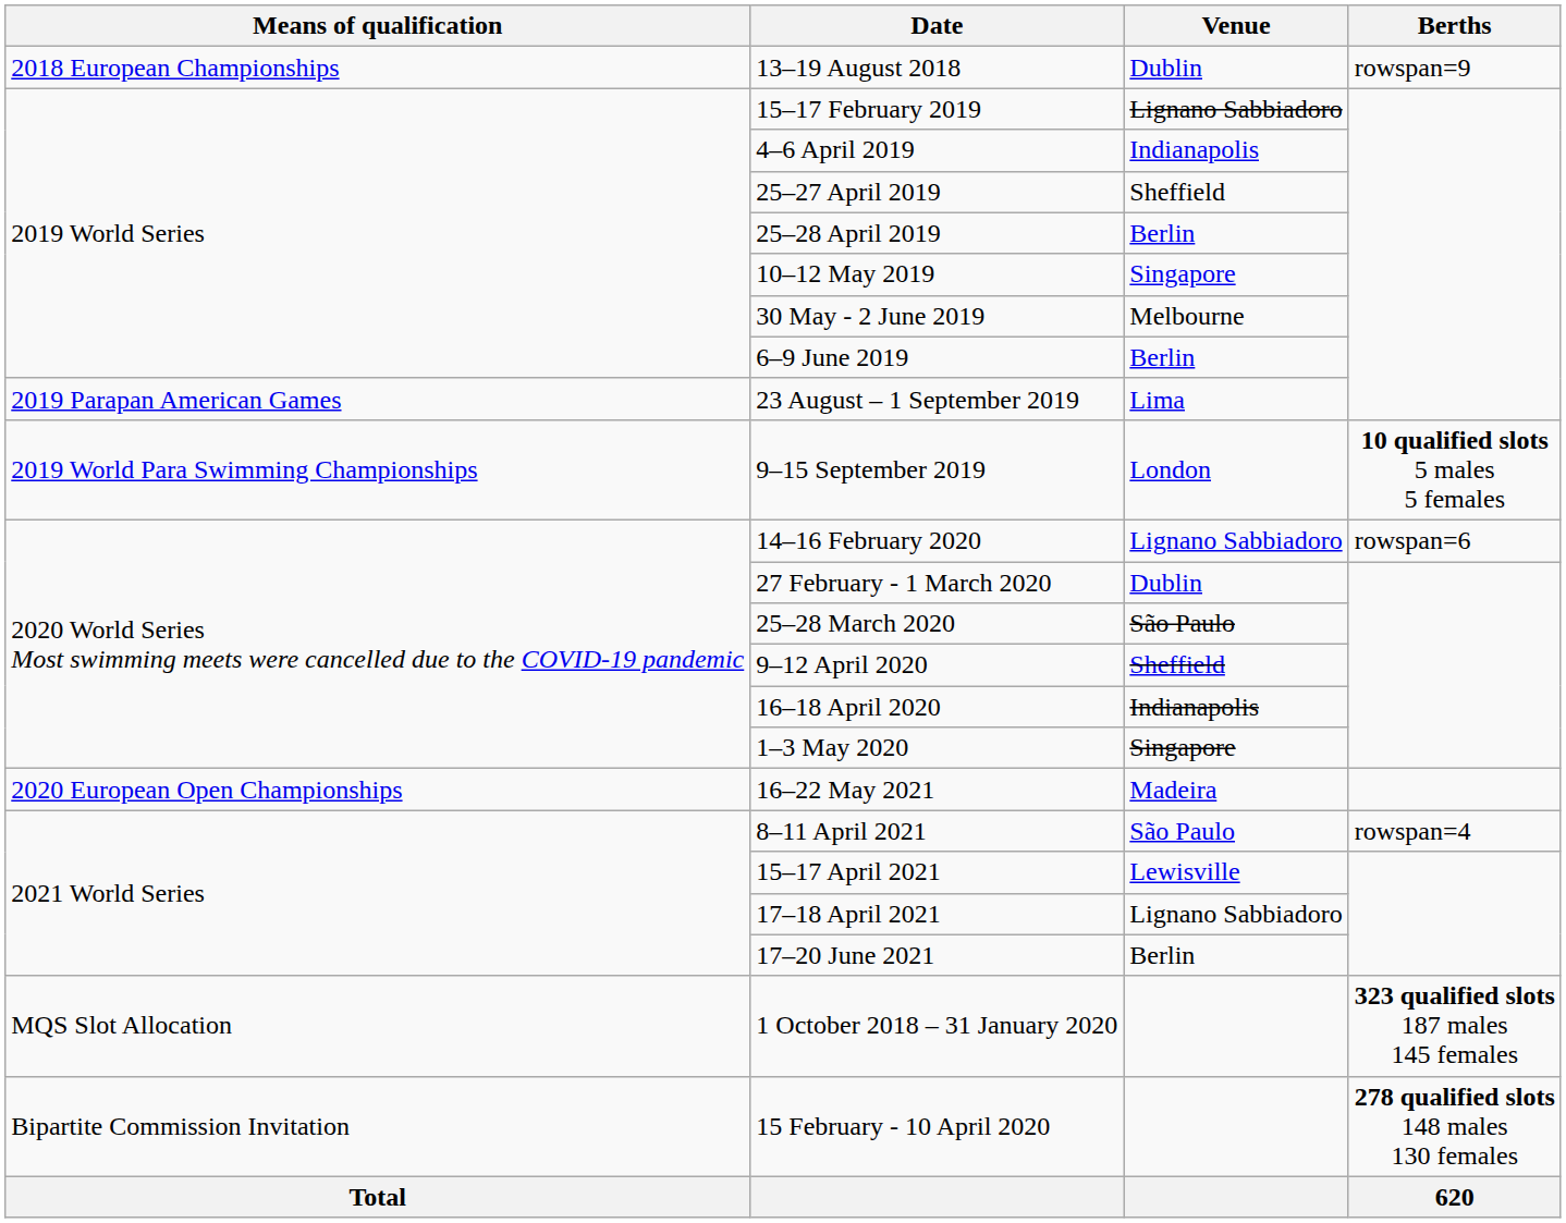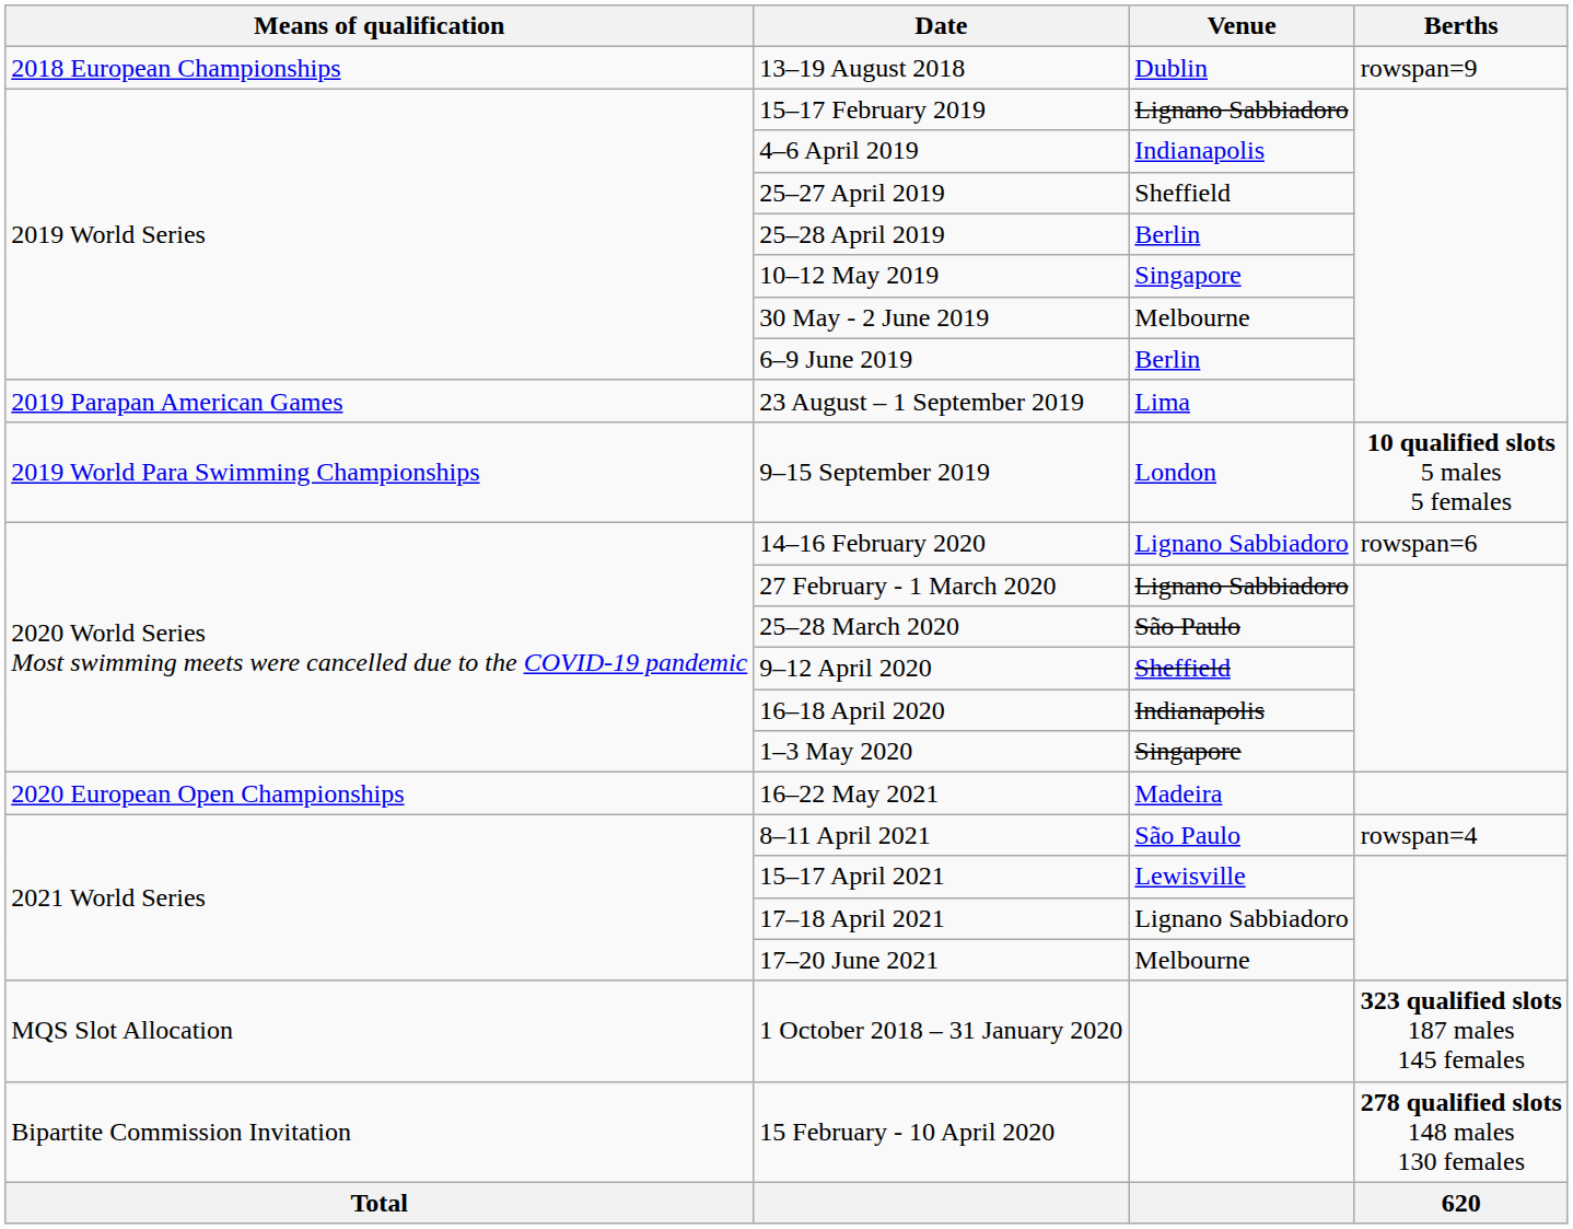27 February - 1 March 2020 | Venue: Dublin -> Lignano Sabbiadoro
17–20 June 2021 | Venue: Berlin -> Melbourne
